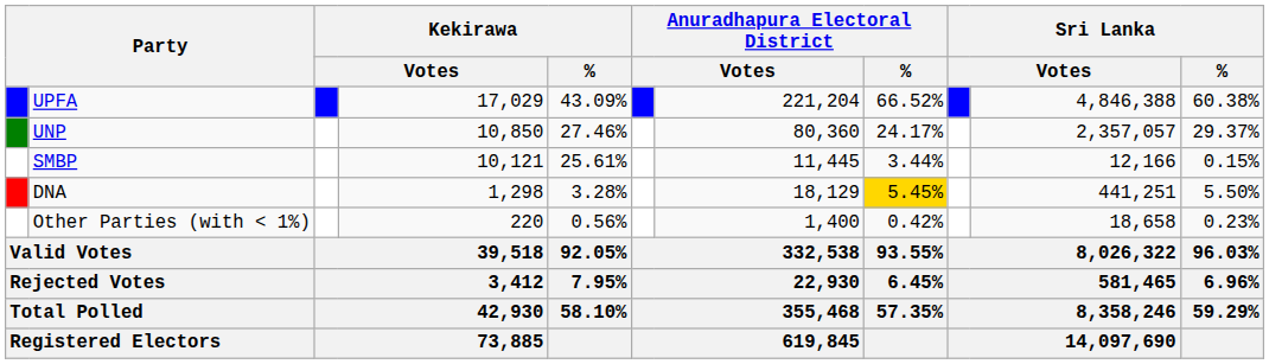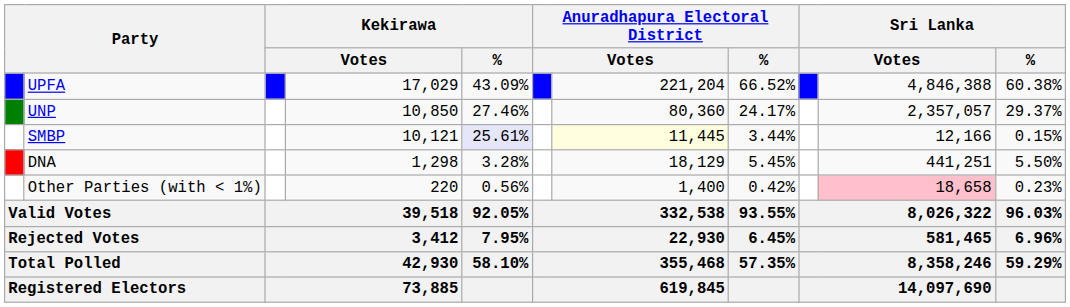SMBP | Kekirawa / %: no background -> lavender background
SMBP | column 7: no background -> lightyellow background
DNA | Anuradhapura Electoral District / %: gold background -> no background
Other Parties (with < 1%) | column 10: no background -> pink background
